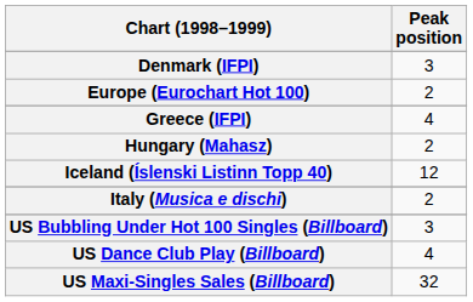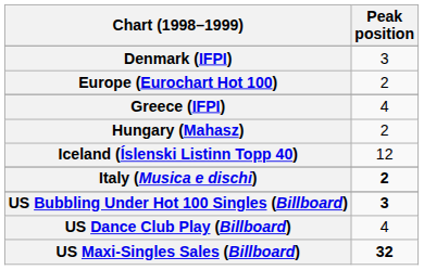Italy (Musica e dischi) | Peak position: normal -> bold
US Bubbling Under Hot 100 Singles (Billboard) | Peak position: normal -> bold
US Maxi-Singles Sales (Billboard) | Peak position: normal -> bold
